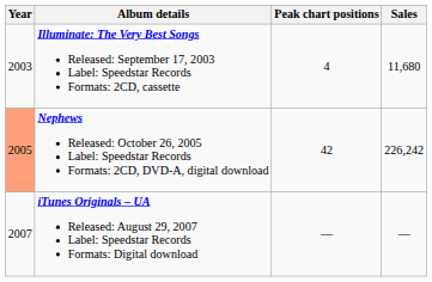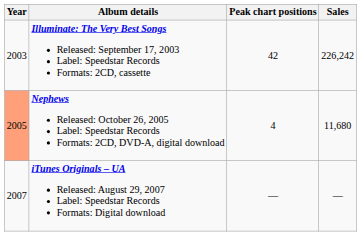row 2 | Peak chart positions: 4 -> 42
row 2 | Sales: 11,680 -> 226,242
row 3 | Peak chart positions: 42 -> 4
row 3 | Sales: 226,242 -> 11,680
